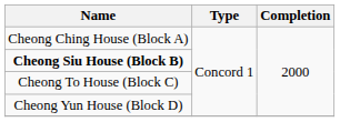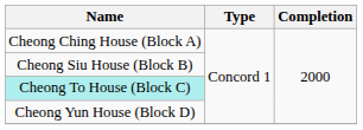Cheong Siu House (Block B) | Name: bold -> normal
Cheong To House (Block C) | Name: no background -> paleturquoise background
